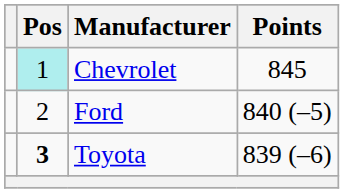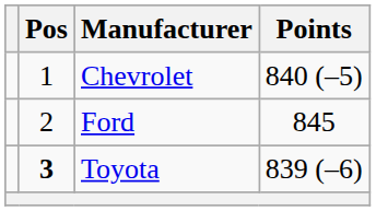Chevrolet | Pos: paleturquoise background -> no background
Chevrolet | Points: 845 -> 840 (–5)
Ford | Points: 840 (–5) -> 845
